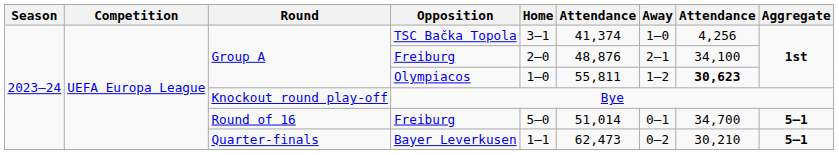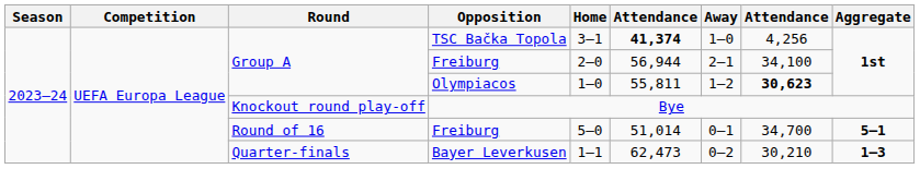TSC Bačka Topola | column 6: normal -> bold
Group A / Freiburg | column 6: 48,876 -> 56,944
Bayer Leverkusen | Aggregate: 5–1 -> 1–3
